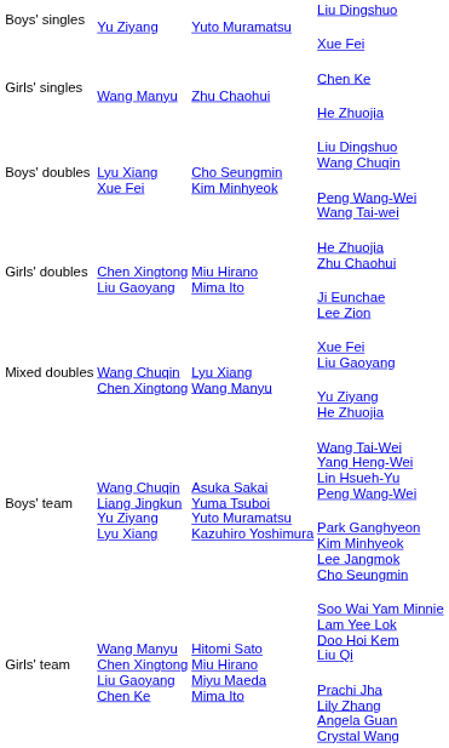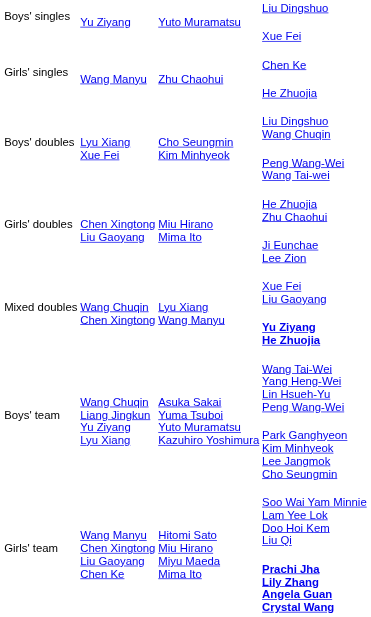Yu Ziyang He Zhuojia | column 4: normal -> bold
Prachi Jha Lily Zhang Angela Guan Crystal Wang | column 4: normal -> bold
